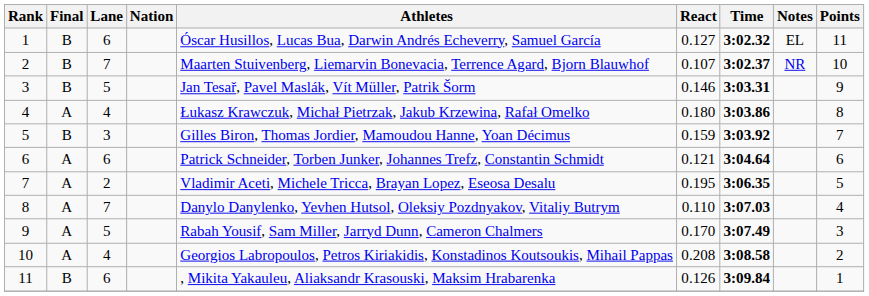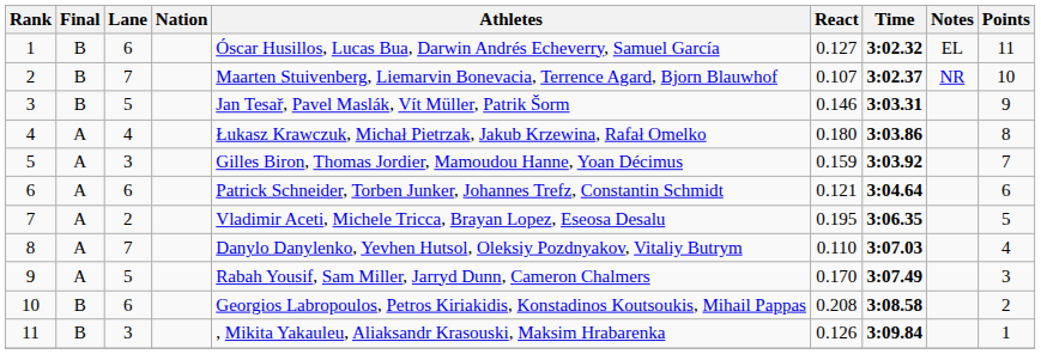row 6 | Final: B -> A
row 11 | Final: A -> B
row 11 | Lane: 4 -> 6
row 12 | Lane: 6 -> 3
